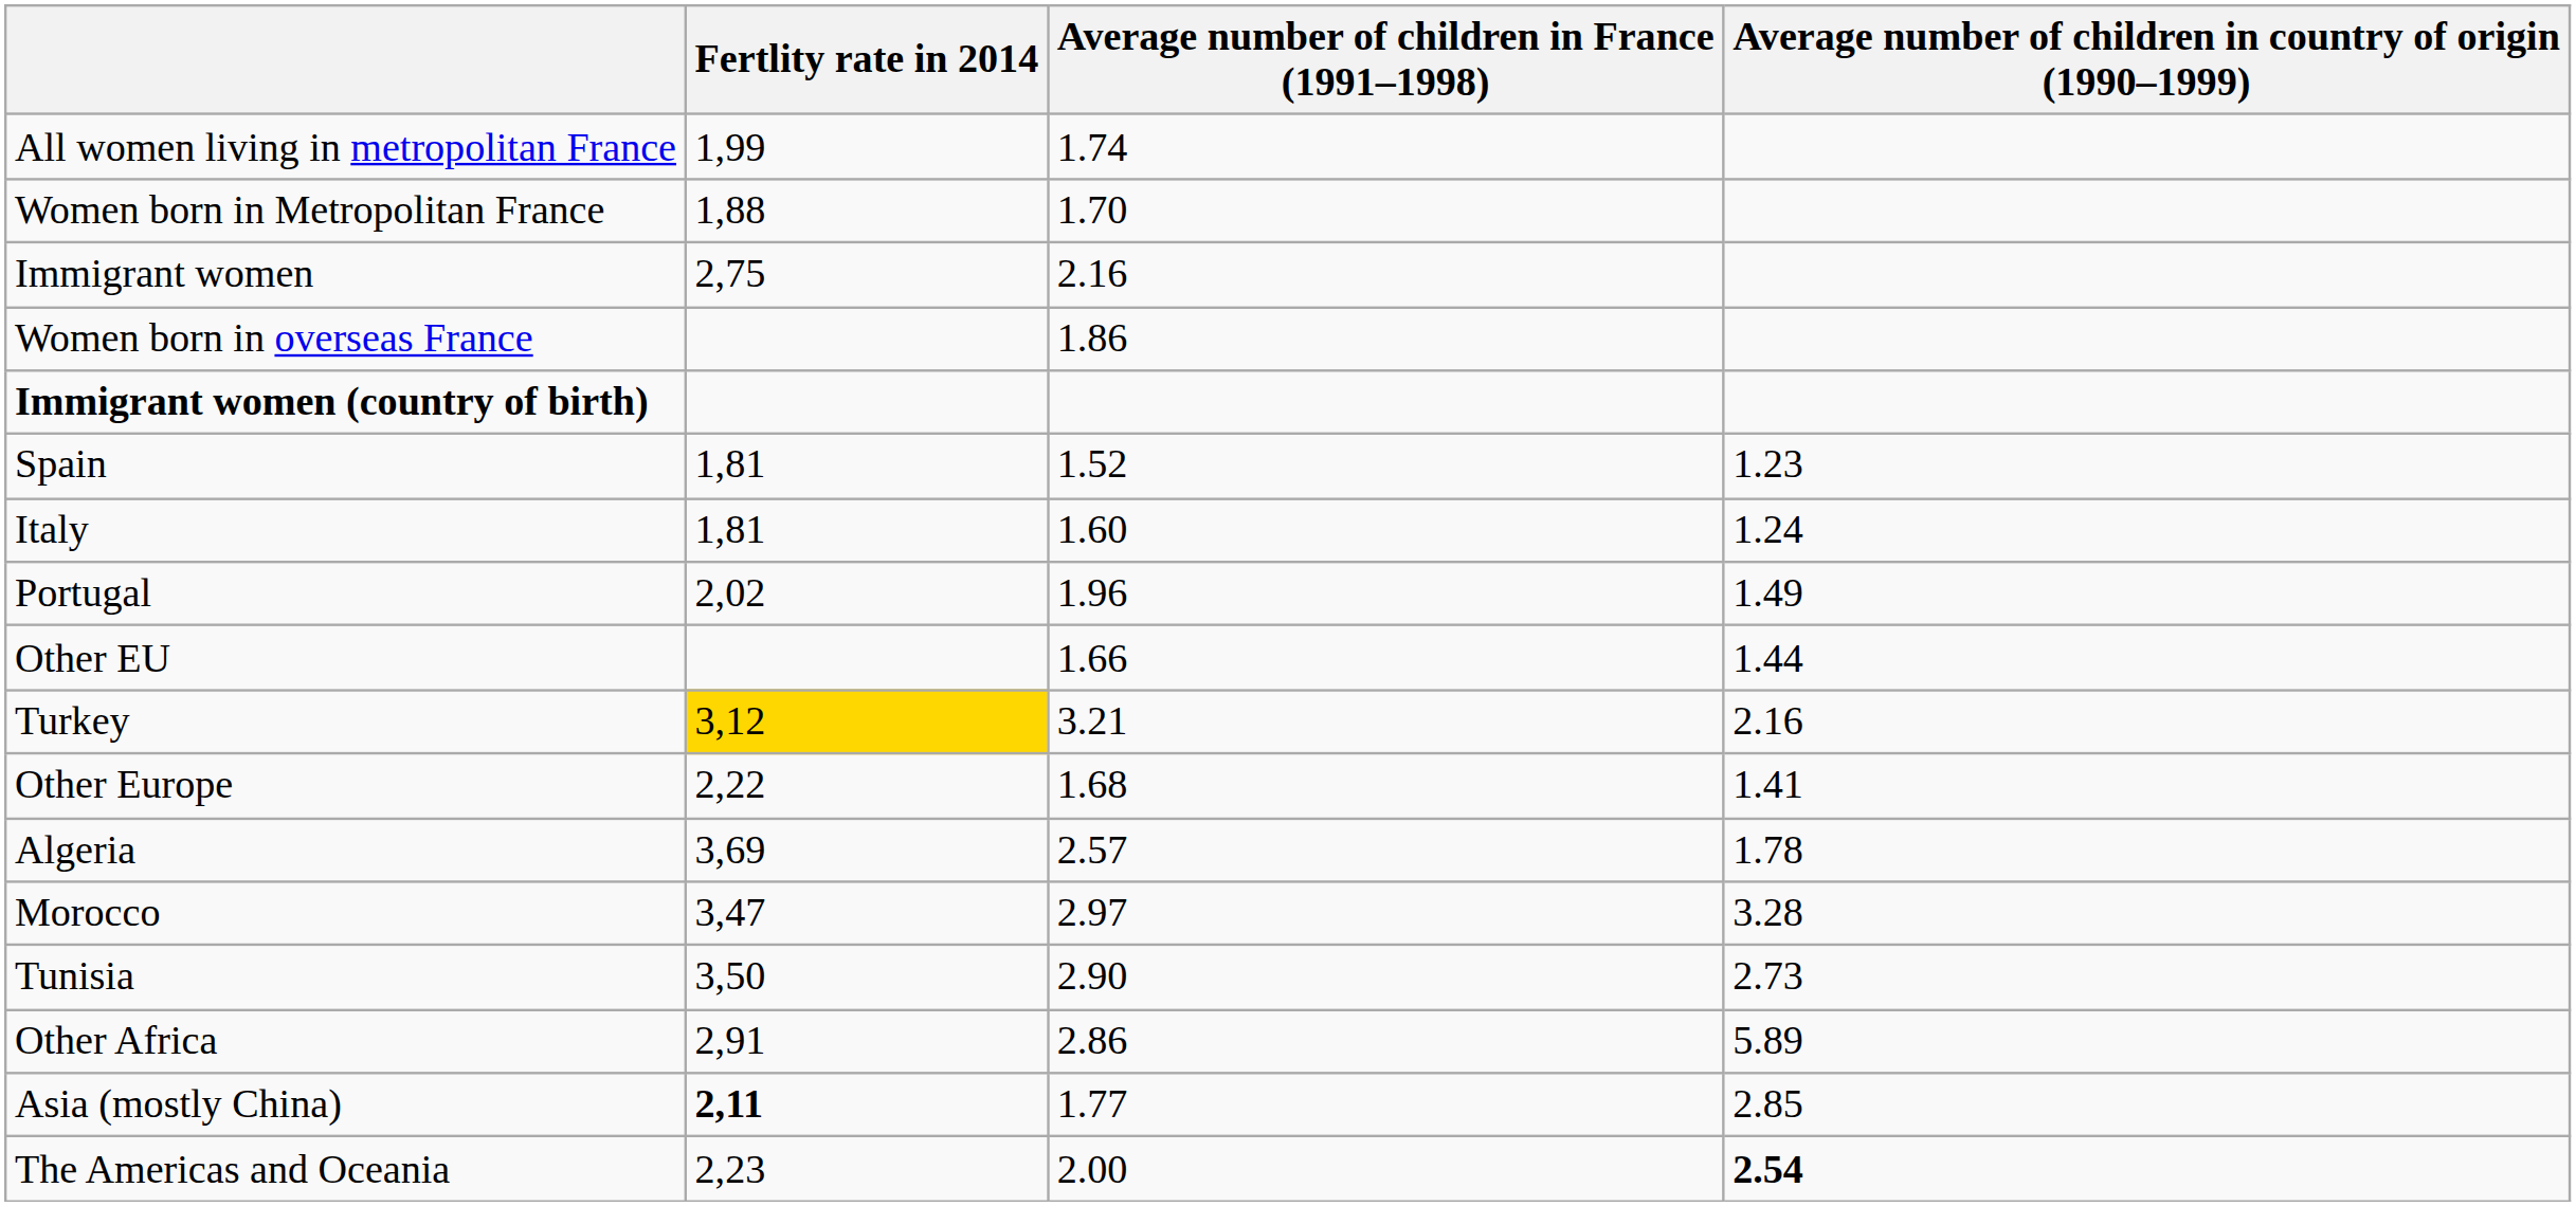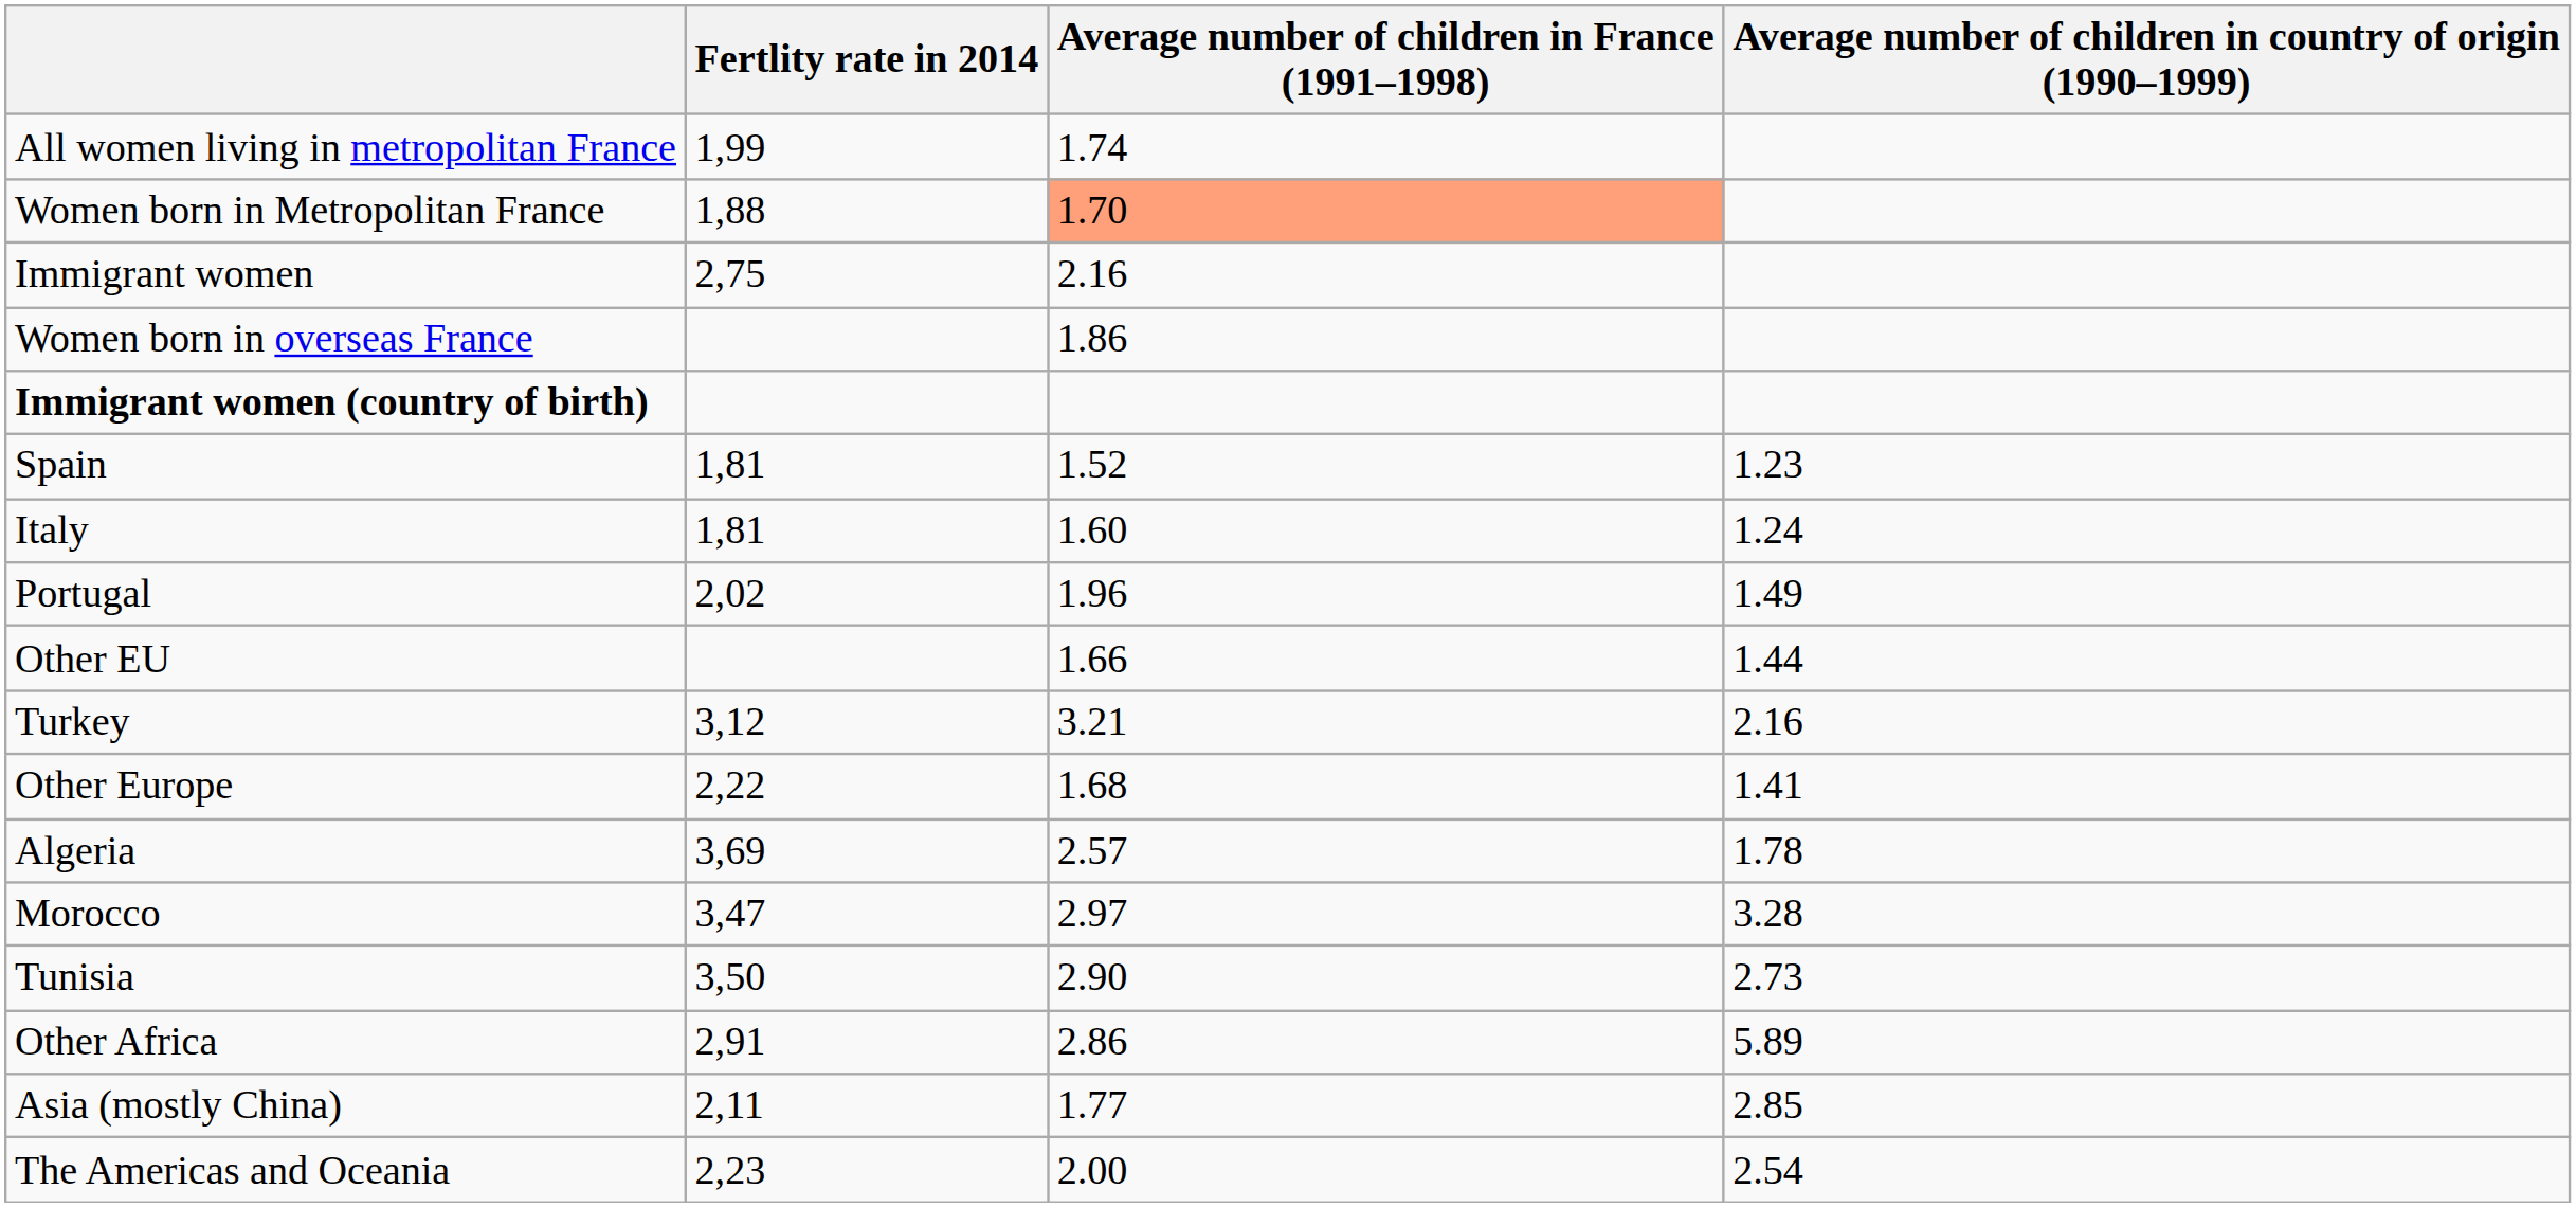Women born in Metropolitan France | Average number of children in France (1991–1998): no background -> lightsalmon background
Turkey | Fertlity rate in 2014: gold background -> no background
Asia (mostly China) | Fertlity rate in 2014: bold -> normal
The Americas and Oceania | Average number of children in country of origin (1990–1999): bold -> normal
